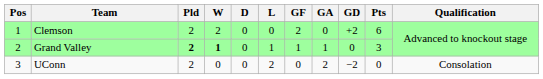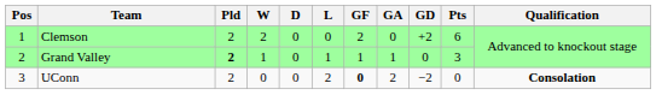Grand Valley | W: bold -> normal
UConn | GF: normal -> bold
UConn | Qualification: normal -> bold
